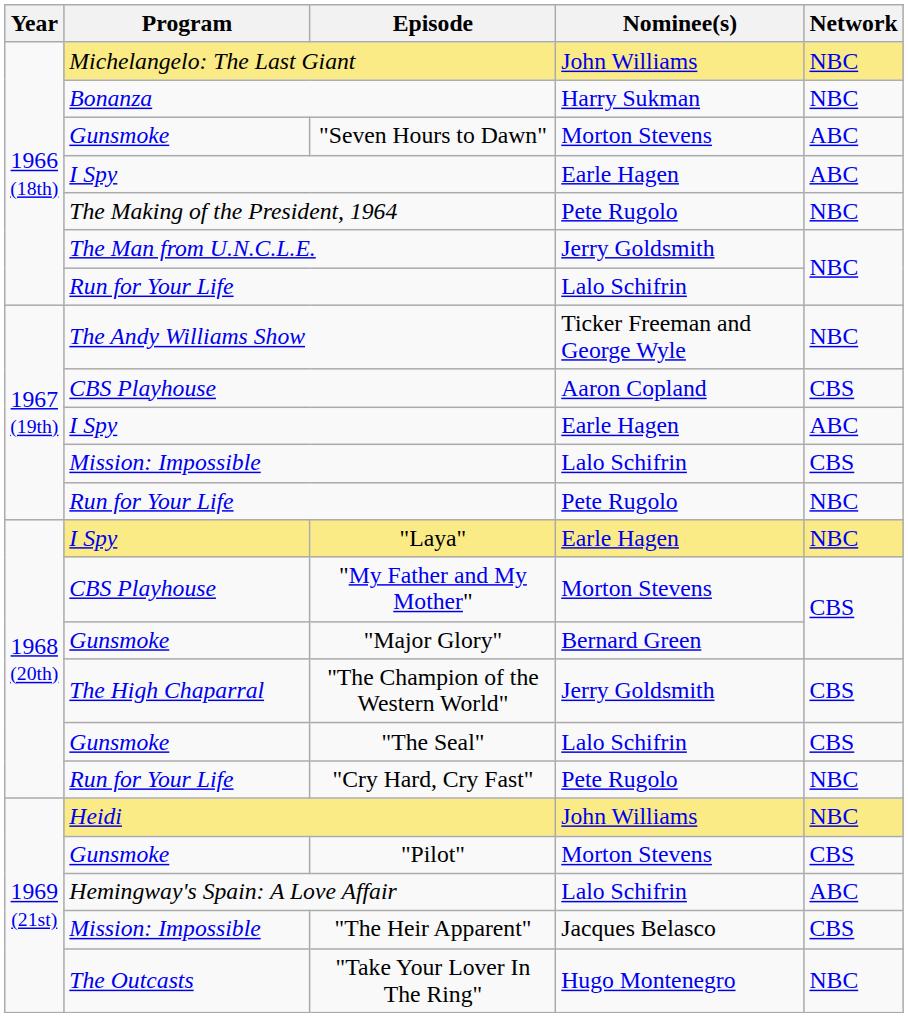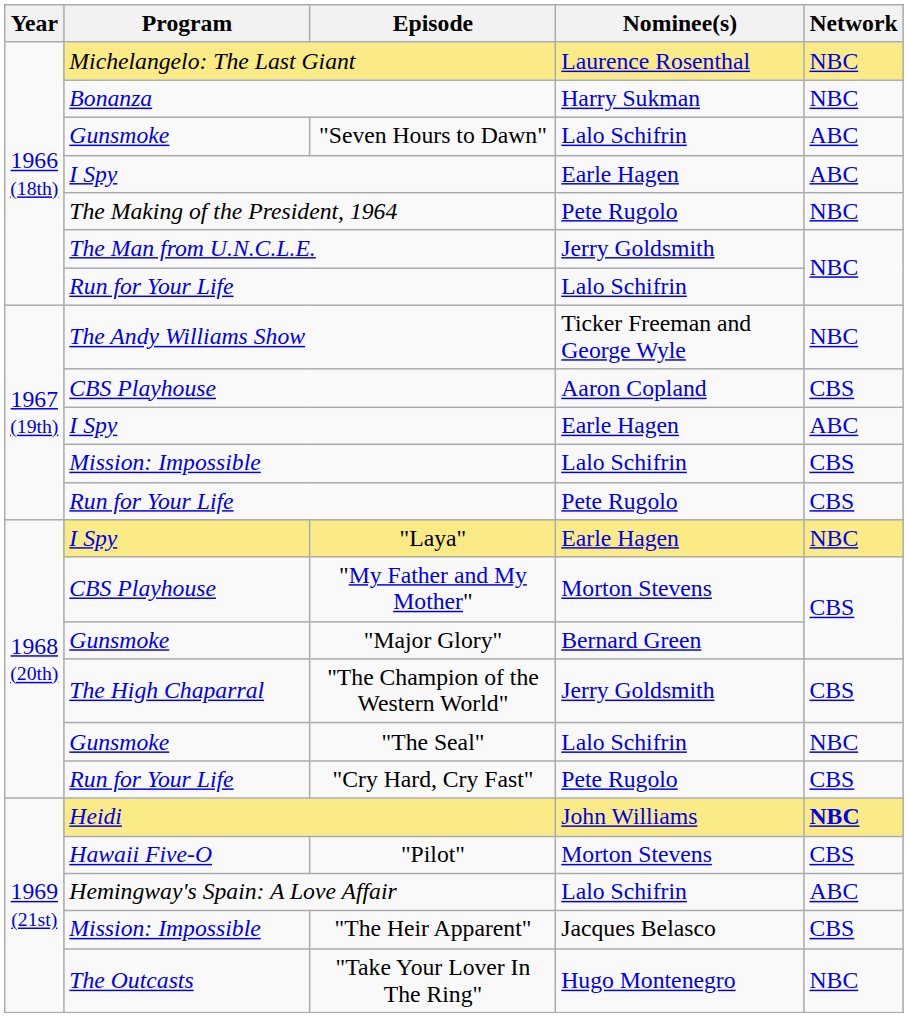Michelangelo: The Last Giant | Nominee(s): John Williams -> Laurence Rosenthal
"Seven Hours to Dawn" | Nominee(s): Morton Stevens -> Lalo Schifrin
1967 (19th) / Run for Your Life | Network: NBC -> CBS
"The Seal" | Network: CBS -> NBC
"Cry Hard, Cry Fast" | Network: NBC -> CBS
Heidi | Network: normal -> bold
"Pilot" | Program: Gunsmoke -> Hawaii Five-O
